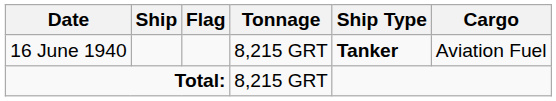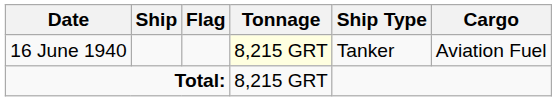16 June 1940 | Tonnage: no background -> lightyellow background
16 June 1940 | Ship Type: bold -> normal
